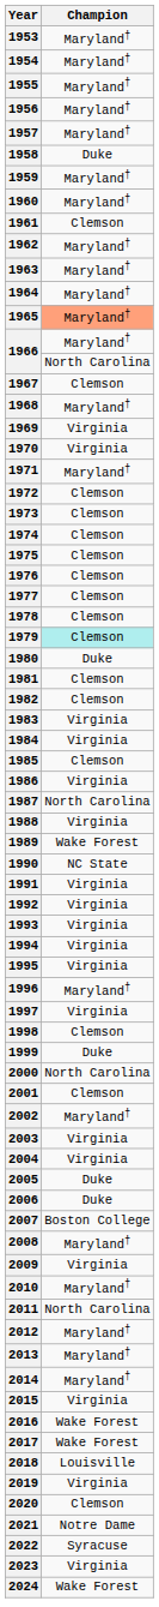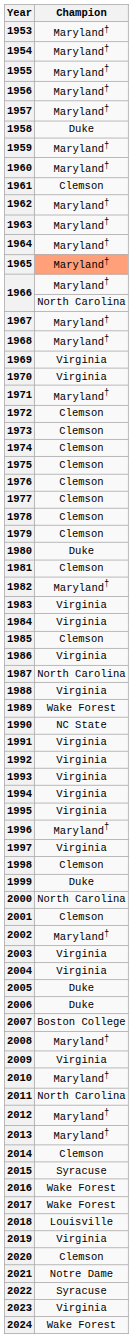row 17 | Champion: Clemson -> Maryland†
row 29 | Champion: paleturquoise background -> no background
row 32 | Champion: Clemson -> Maryland†
row 64 | Champion: Maryland† -> Clemson
row 65 | Champion: Virginia -> Syracuse
